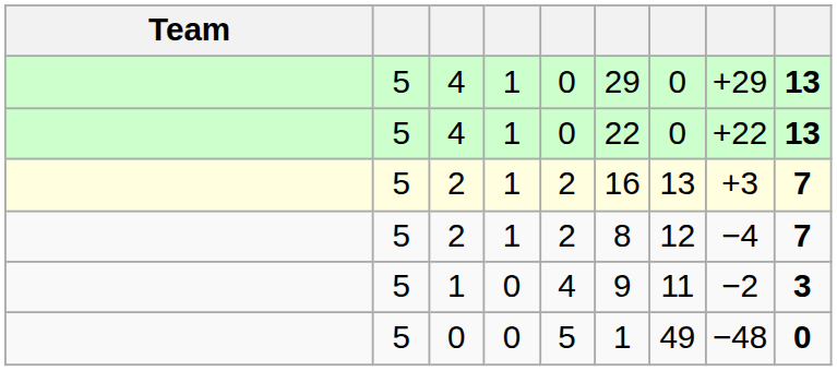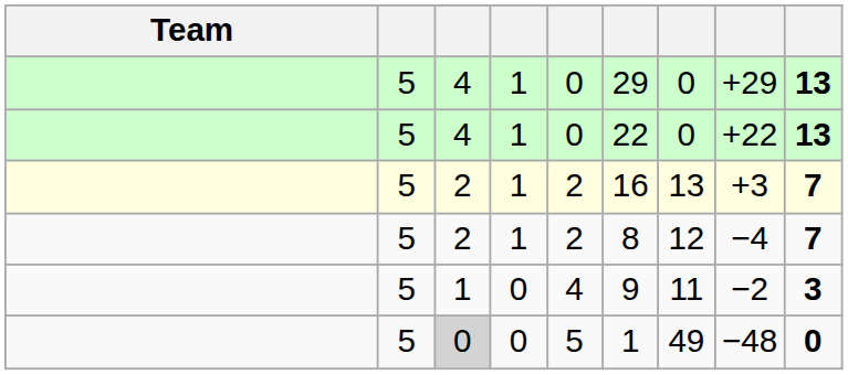row 7 | column 3: no background -> lightgrey background
